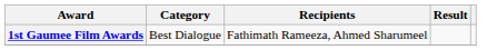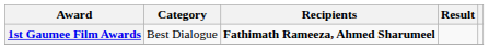1st Gaumee Film Awards | Recipients: normal -> bold
